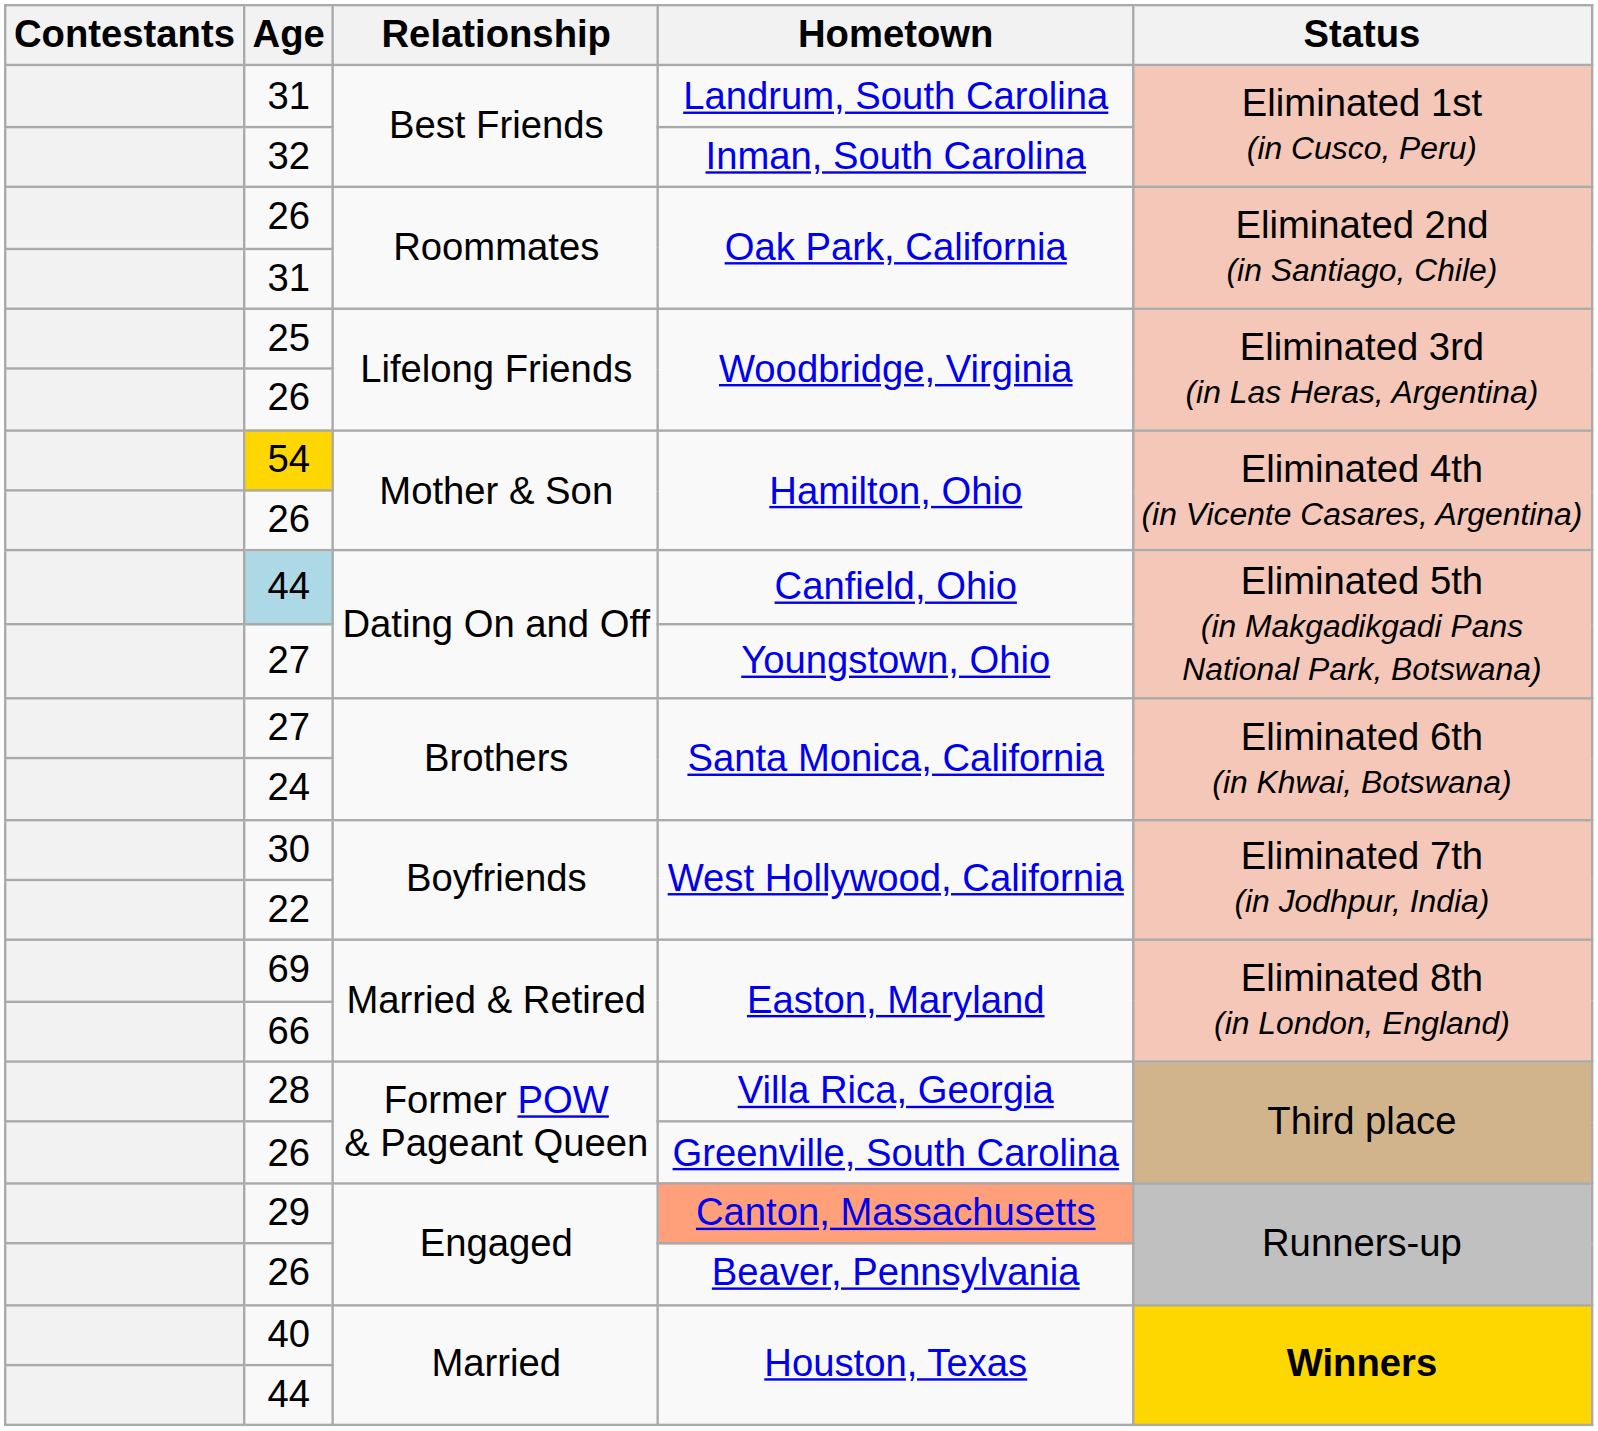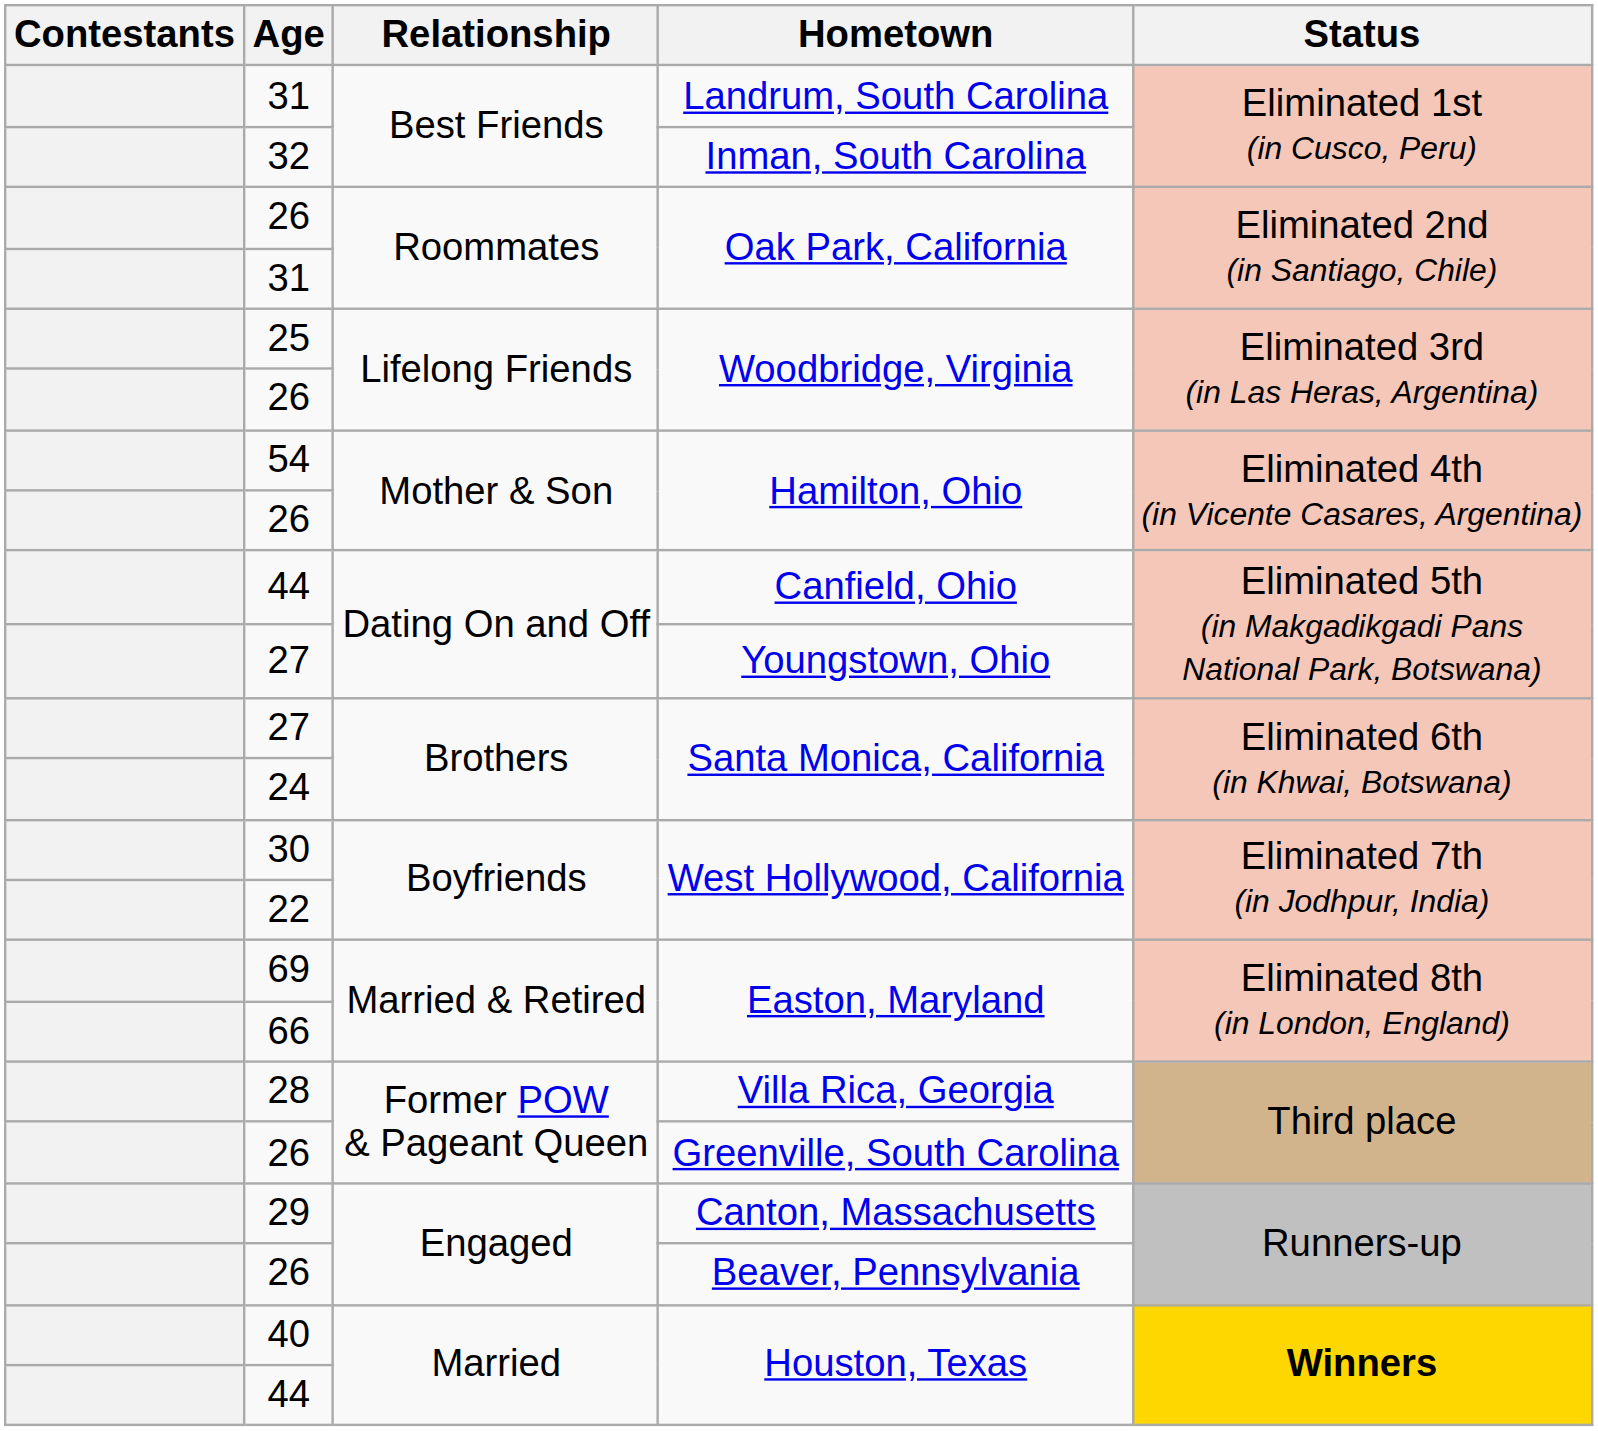54 | Age: gold background -> no background
44 / Canfield, Ohio | Age: lightblue background -> no background
29 | Hometown: lightsalmon background -> no background
